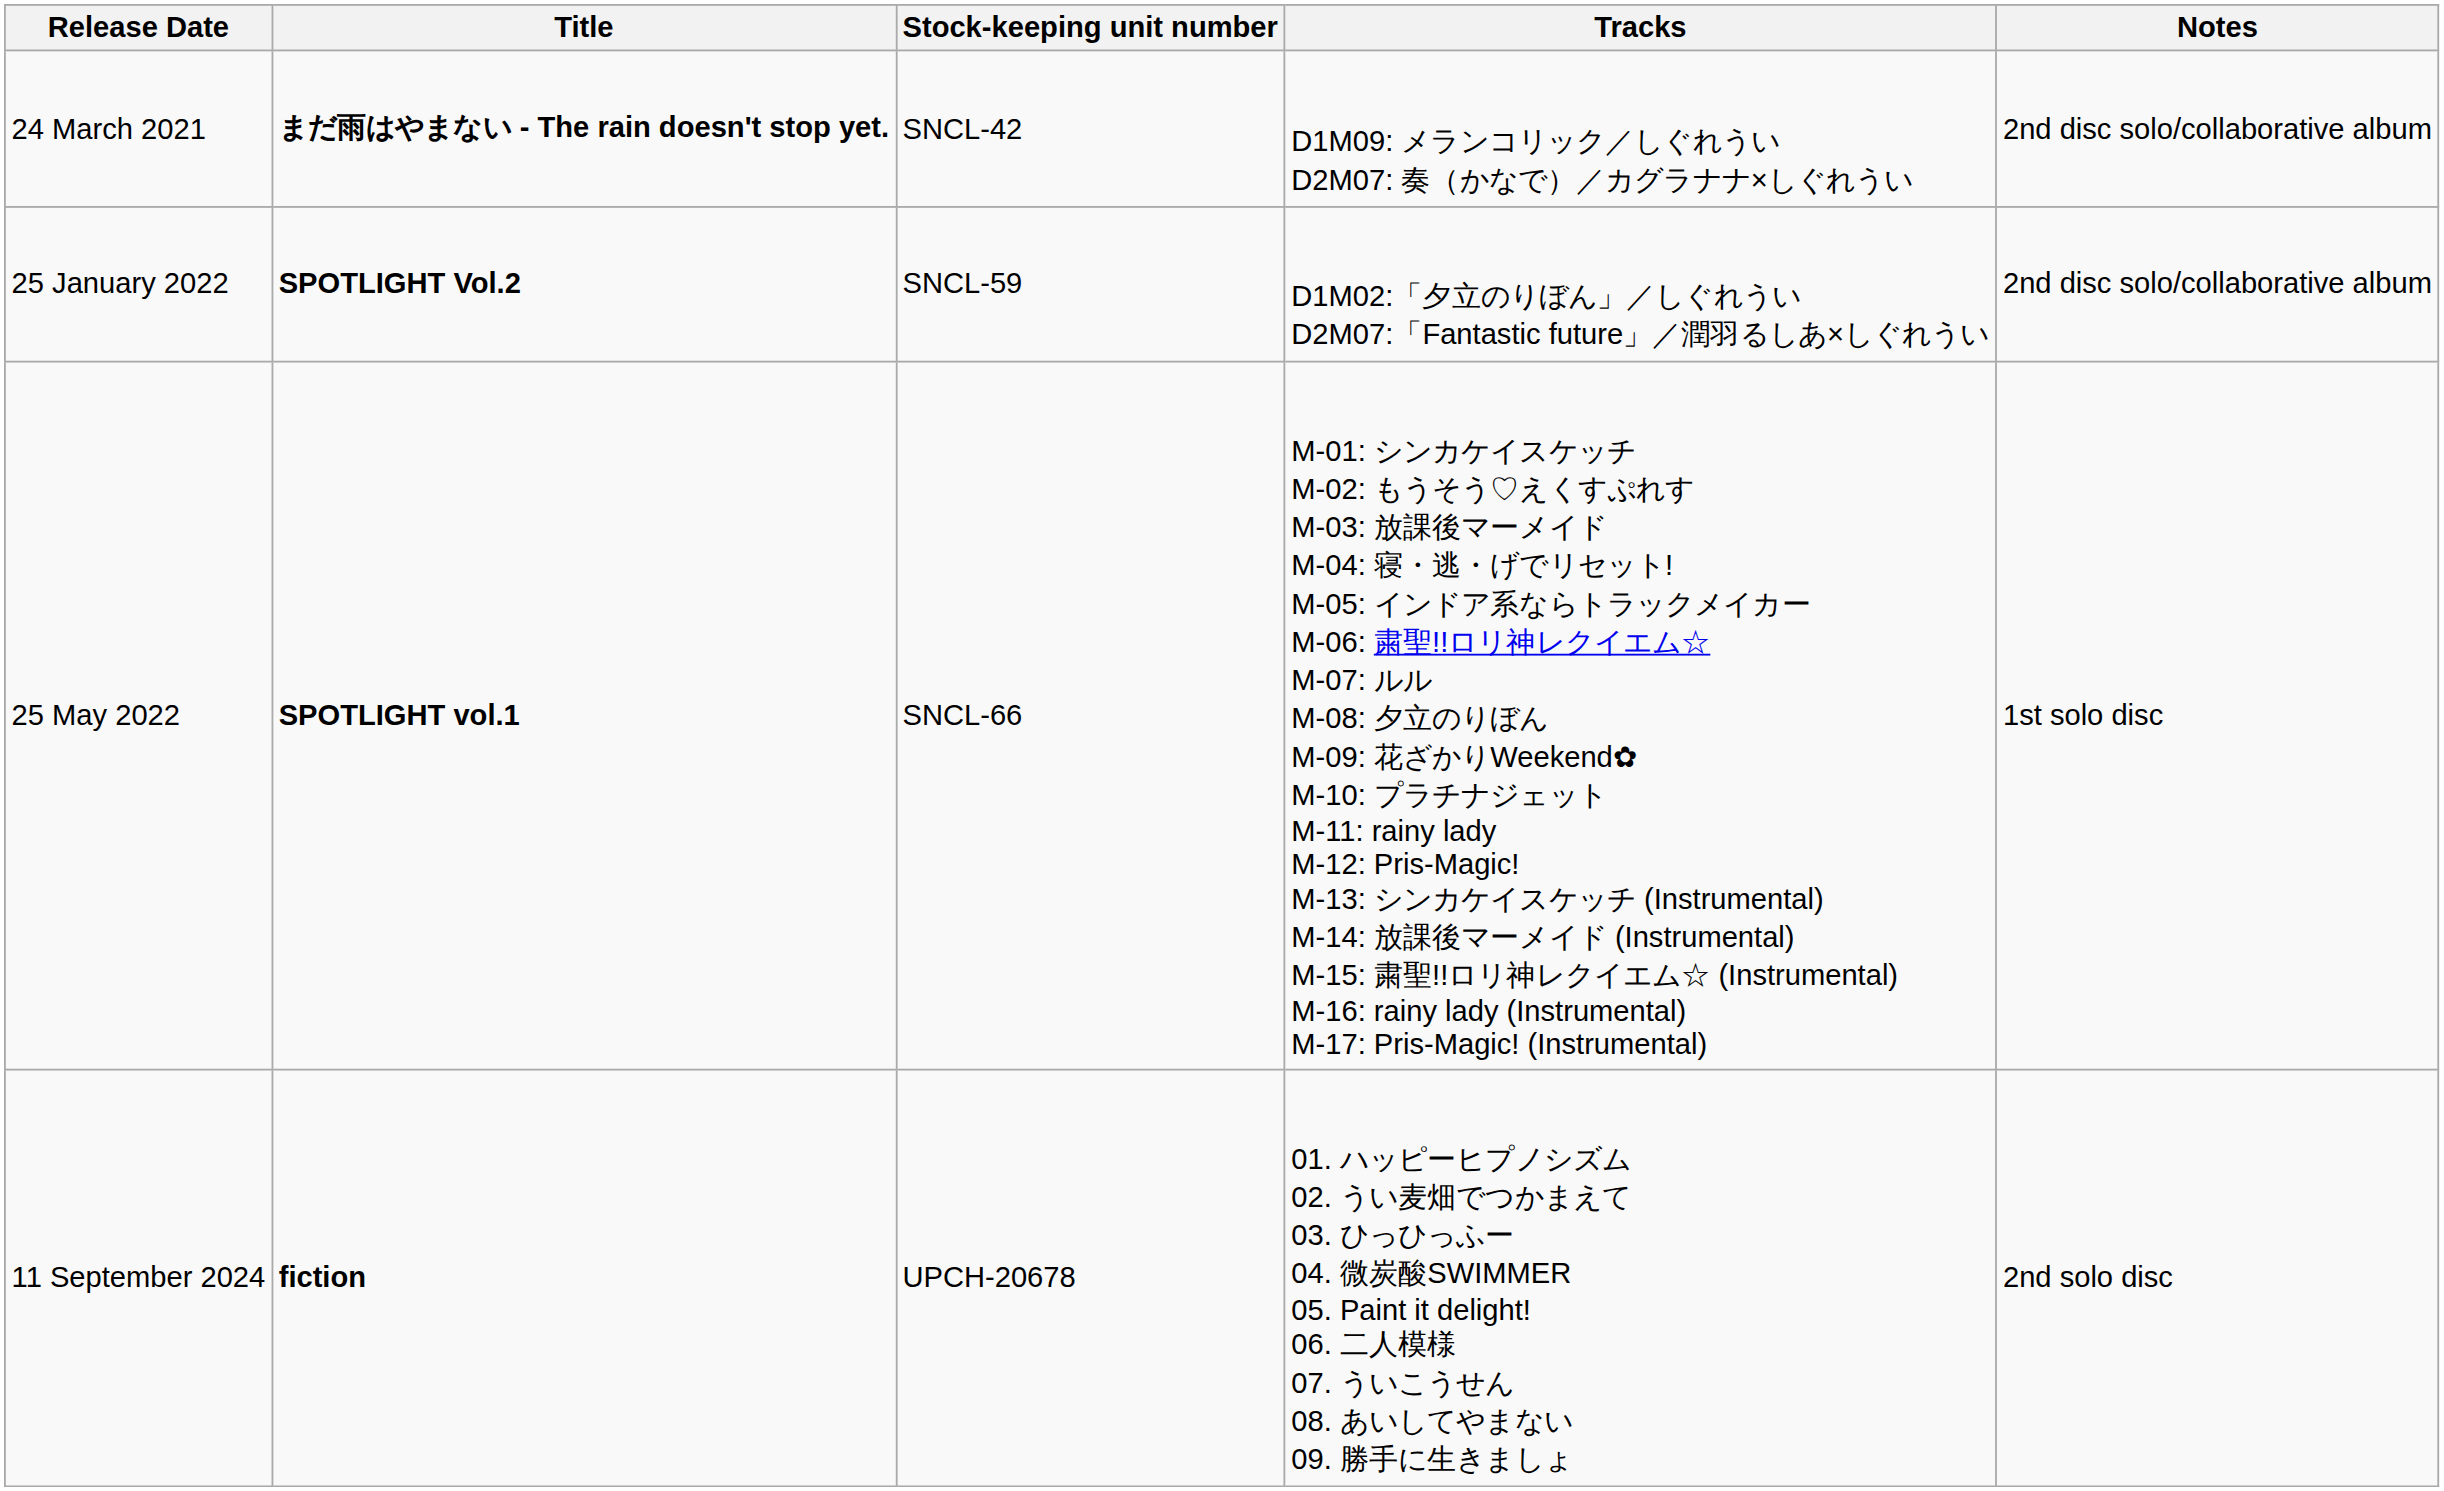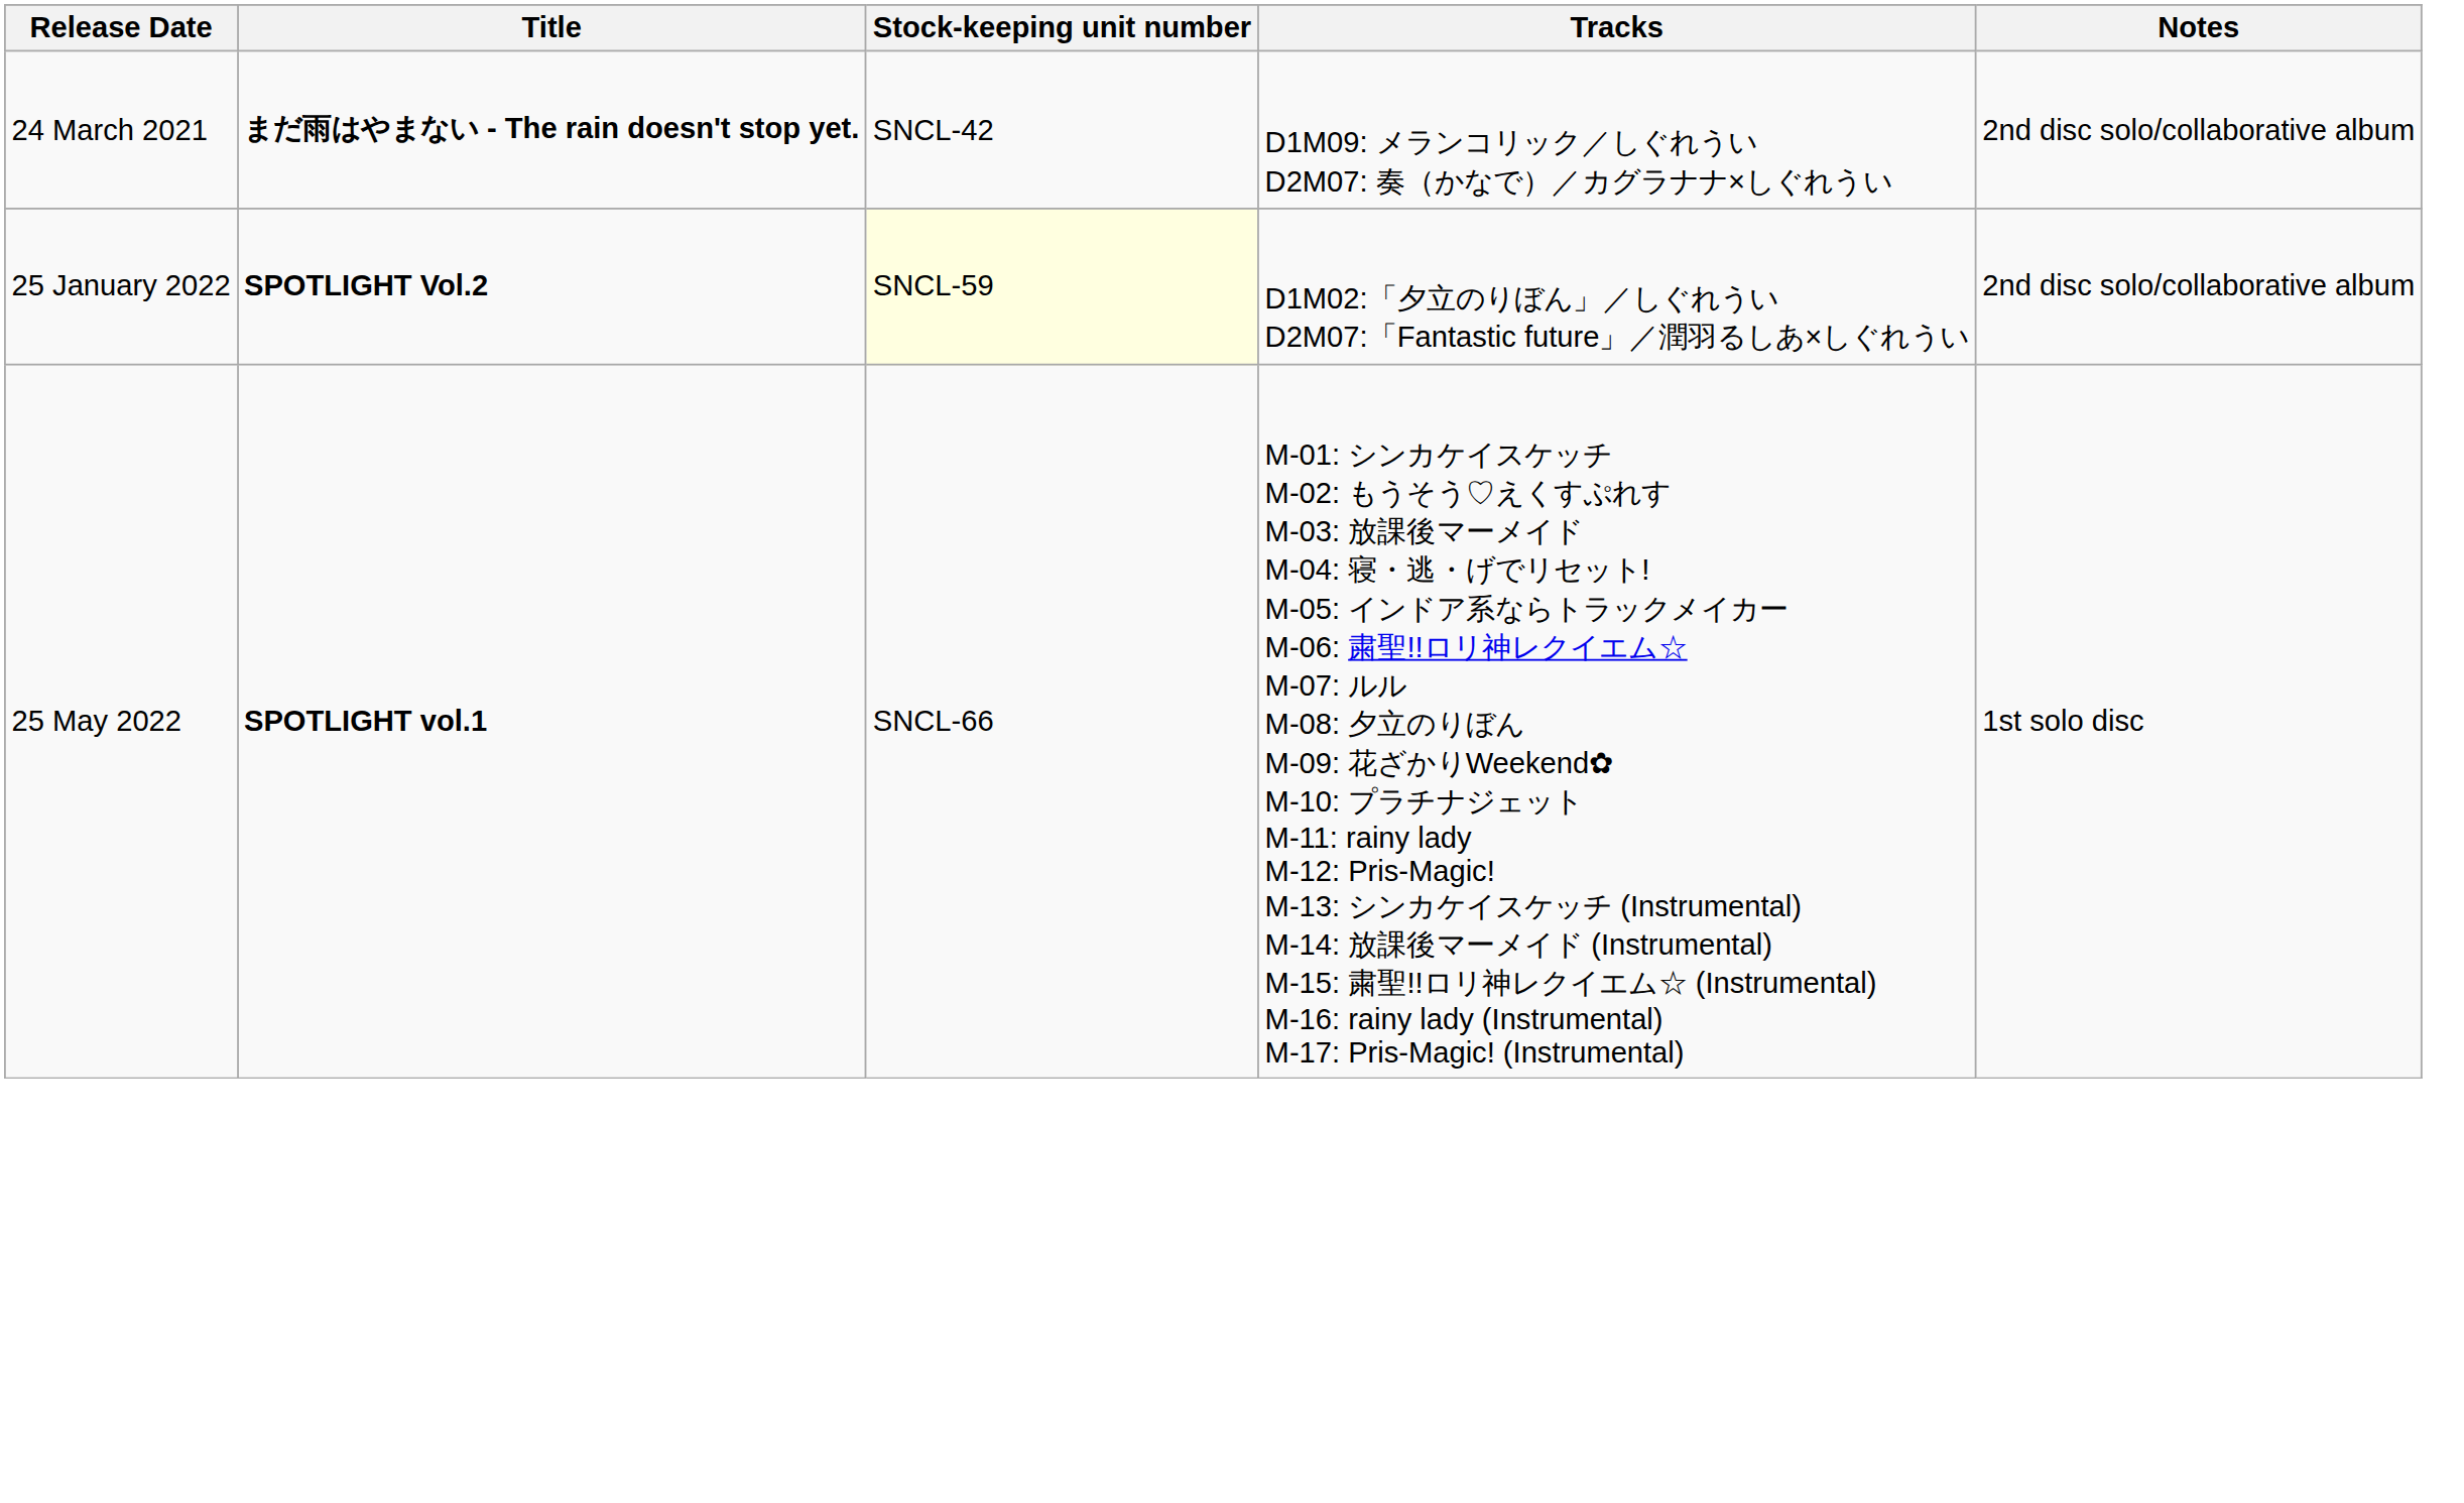25 January 2022 | Stock-keeping unit number: no background -> lightyellow background
- row: 11 September 2024 | fiction | UPCH-20678 | 01. ハッピーヒプノシズム 02. うい麦畑でつかまえて 03. ひっひっふー 04. 微炭酸SWIMMER 05. Paint it delight! 06. 二人模様 07. ういこうせん 08. あいしてやまない 09. 勝手に生きましょ | 2nd solo disc
